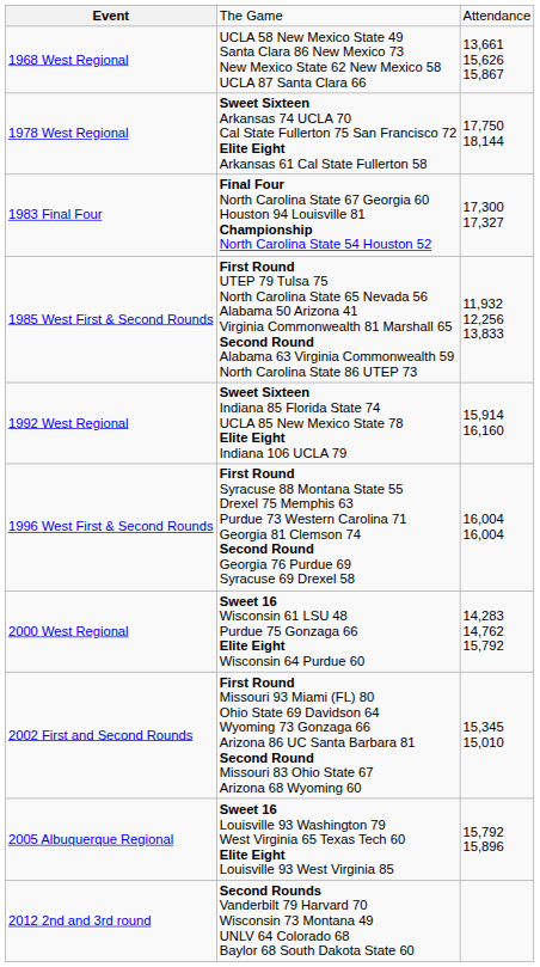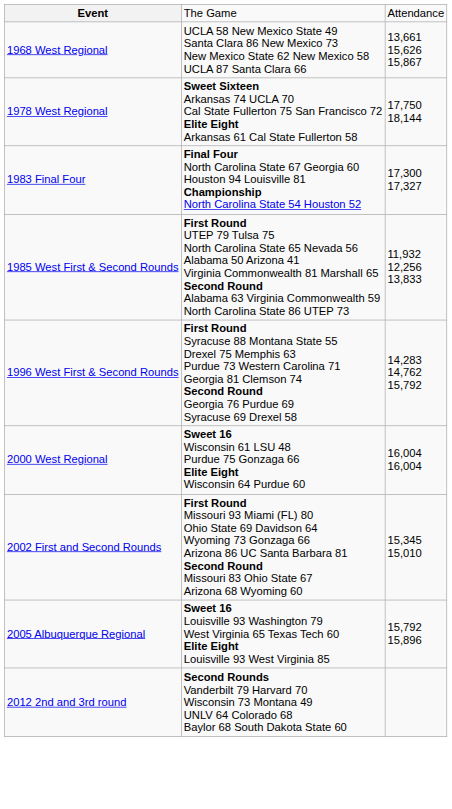- row: 1992 West Regional | Sweet Sixteen Indiana 85 Florida State 74 UCLA 85 New Mexico State 78 Elite Eight Indiana 106 UCLA 79 | 15,914 16,160
1996 West First & Second Rounds | column 3: 16,004 16,004 -> 14,283 14,762 15,792
2000 West Regional | column 3: 14,283 14,762 15,792 -> 16,004 16,004
